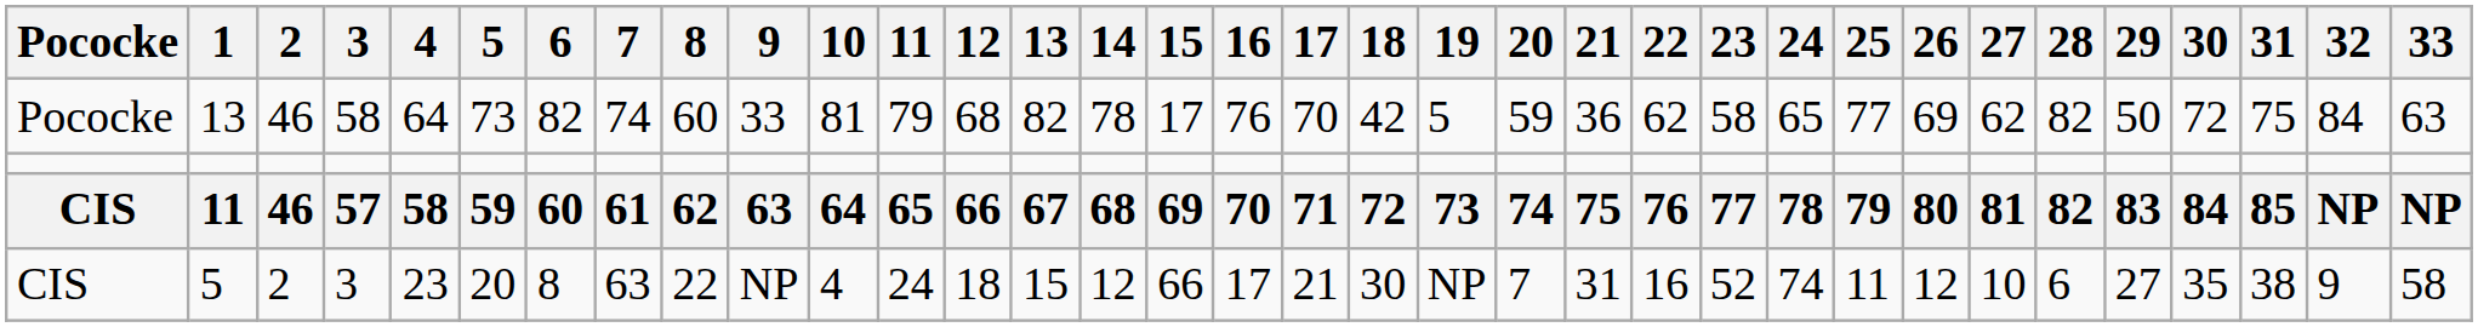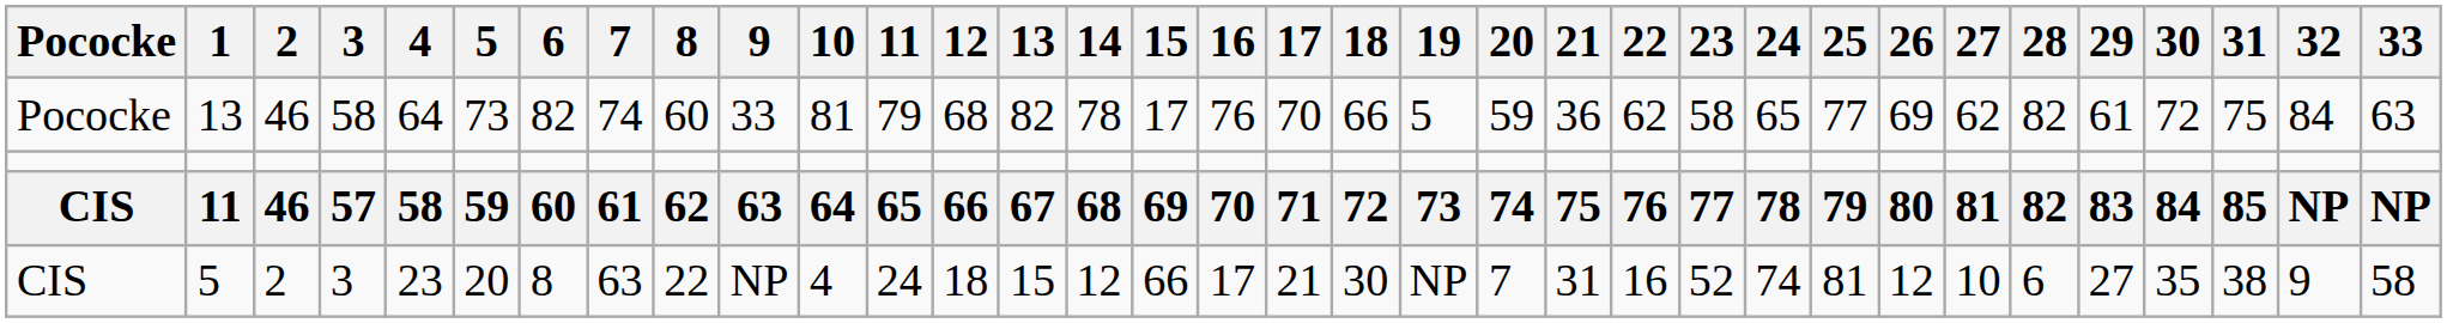row 2 | 18: 42 -> 66
row 2 | 29: 50 -> 61
row 5 | 25: 11 -> 81
